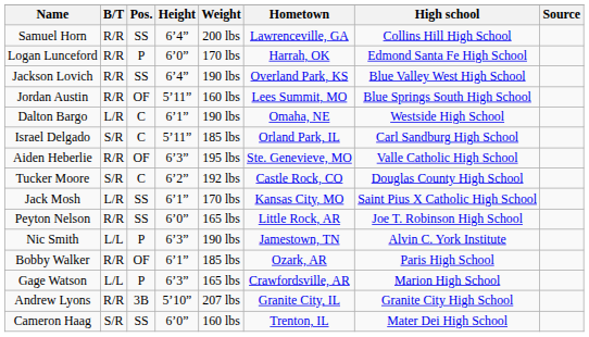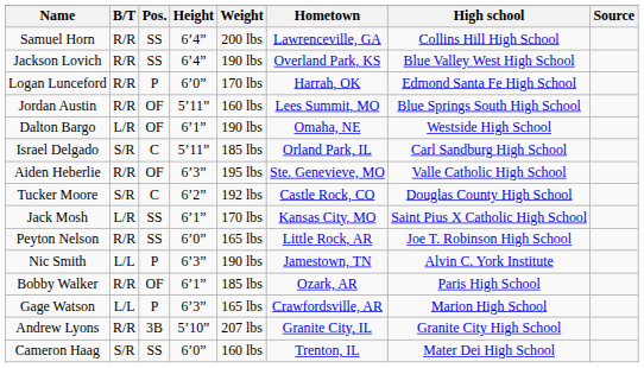rows swapped: Jackson Lovich <-> Logan Lunceford
Dalton Bargo | Pos.: C -> OF
